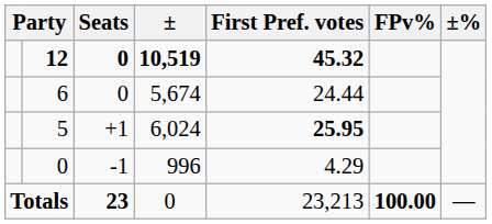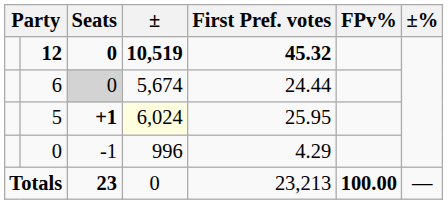6 | Seats: no background -> lightgrey background
5 | Seats: normal -> bold
5 | ±: no background -> lightyellow background
5 | First Pref. votes: bold -> normal
